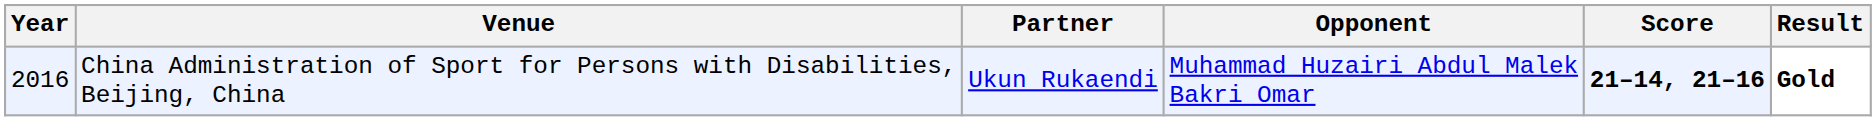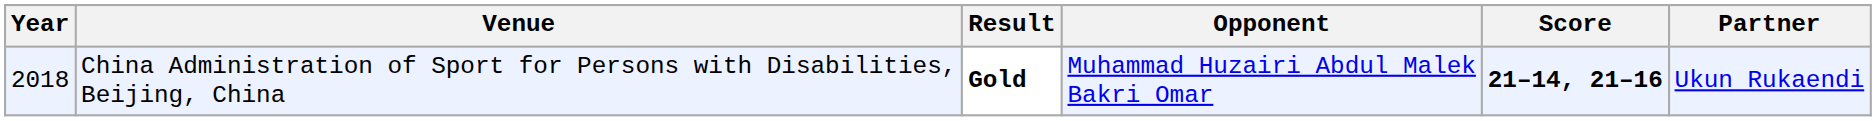columns swapped: Partner <-> Result
row 2 | Year: 2016 -> 2018
